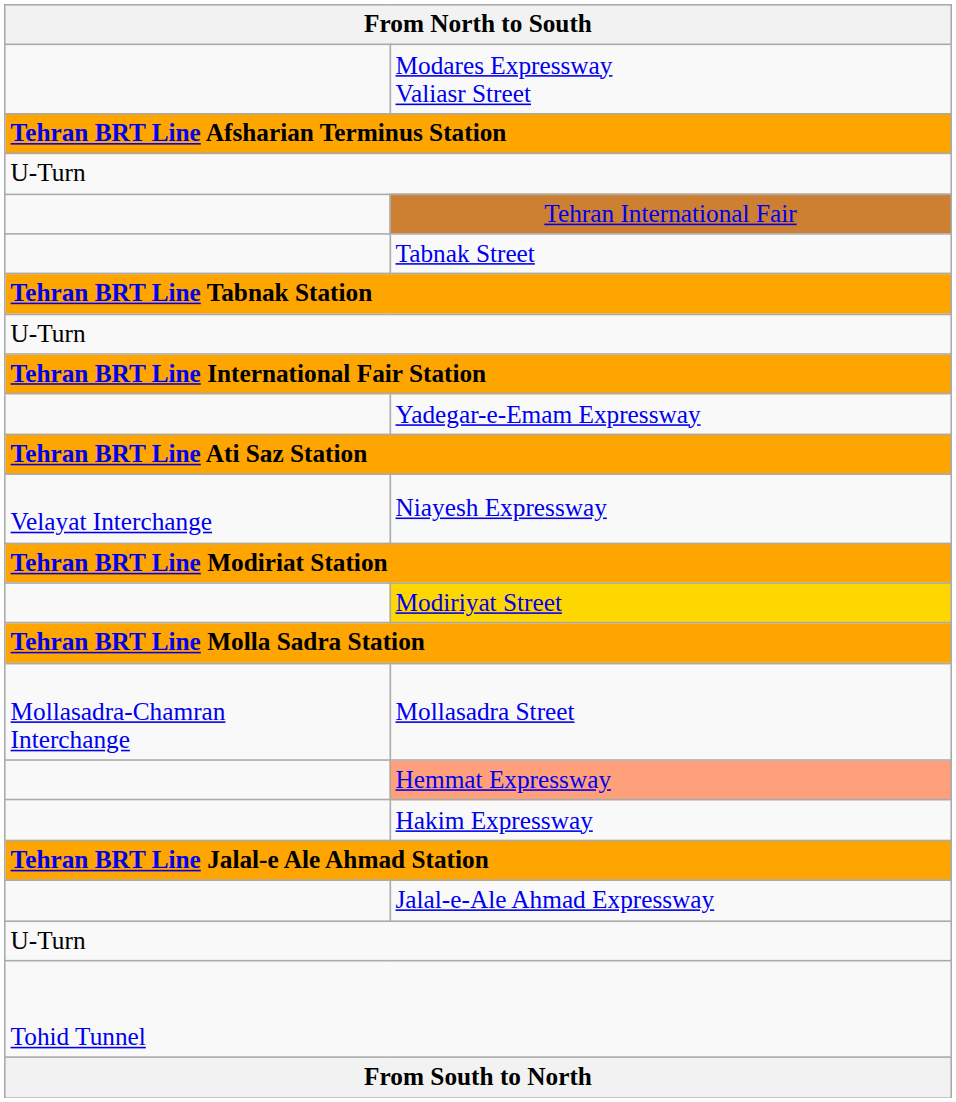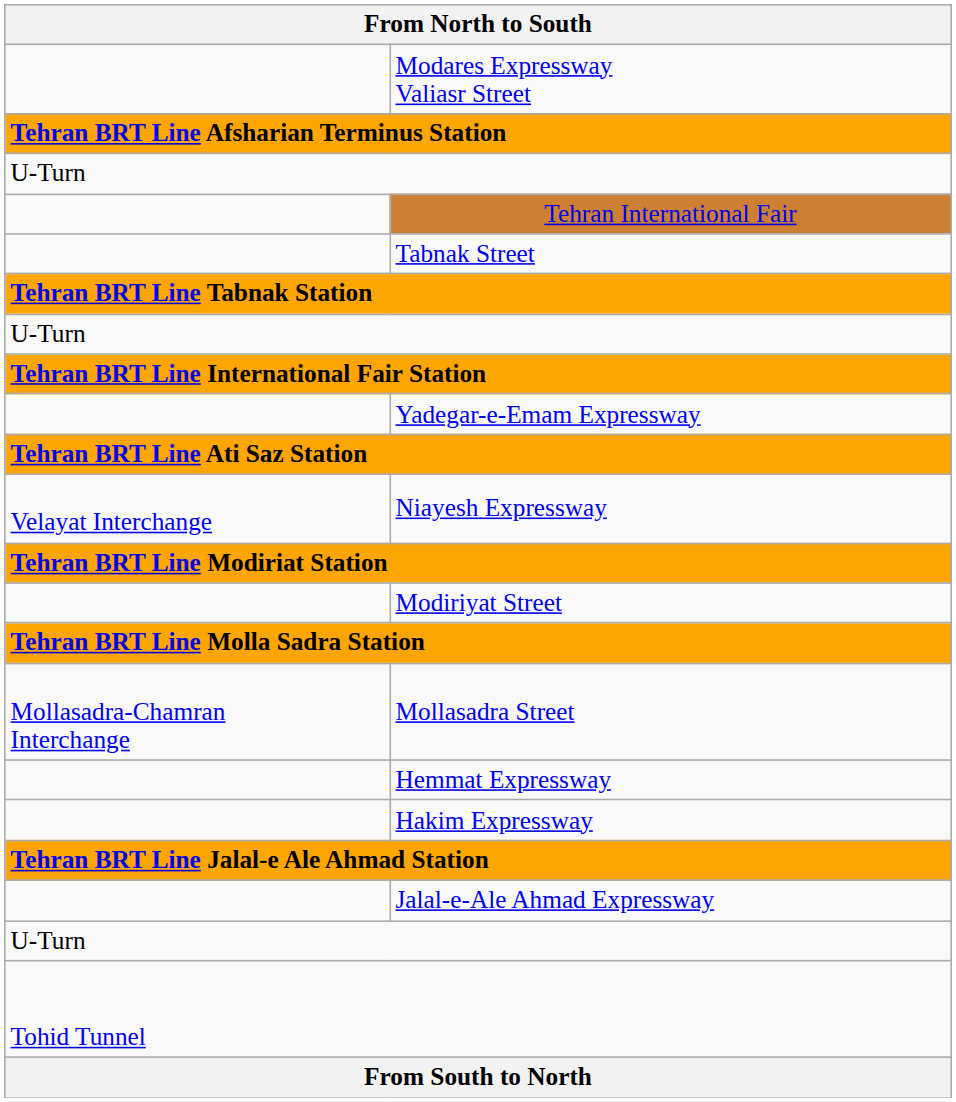Modiriyat Street | column 2: gold background -> no background
Hemmat Expressway | column 2: lightsalmon background -> no background
